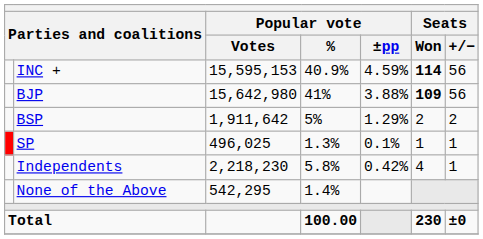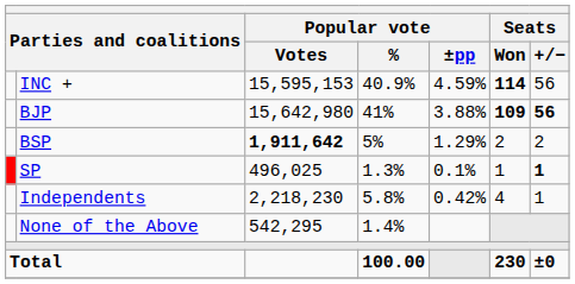BJP | Seats / +/−: normal -> bold
BSP | Popular vote / Votes: normal -> bold
SP | Seats / +/−: normal -> bold
